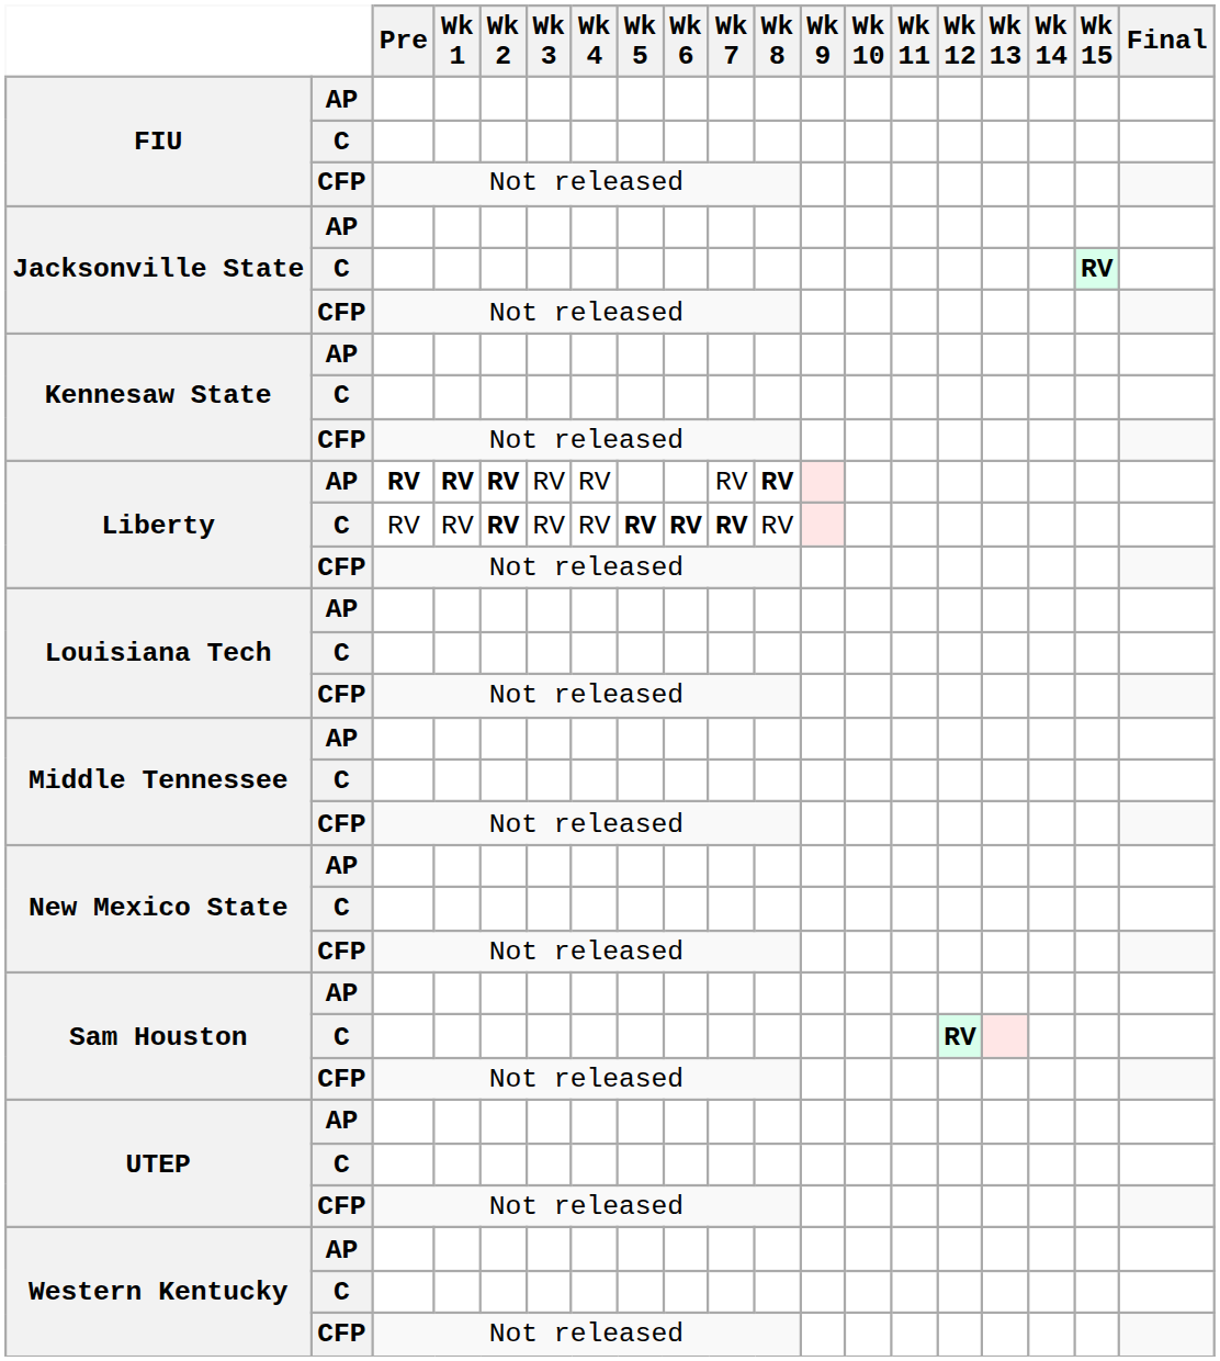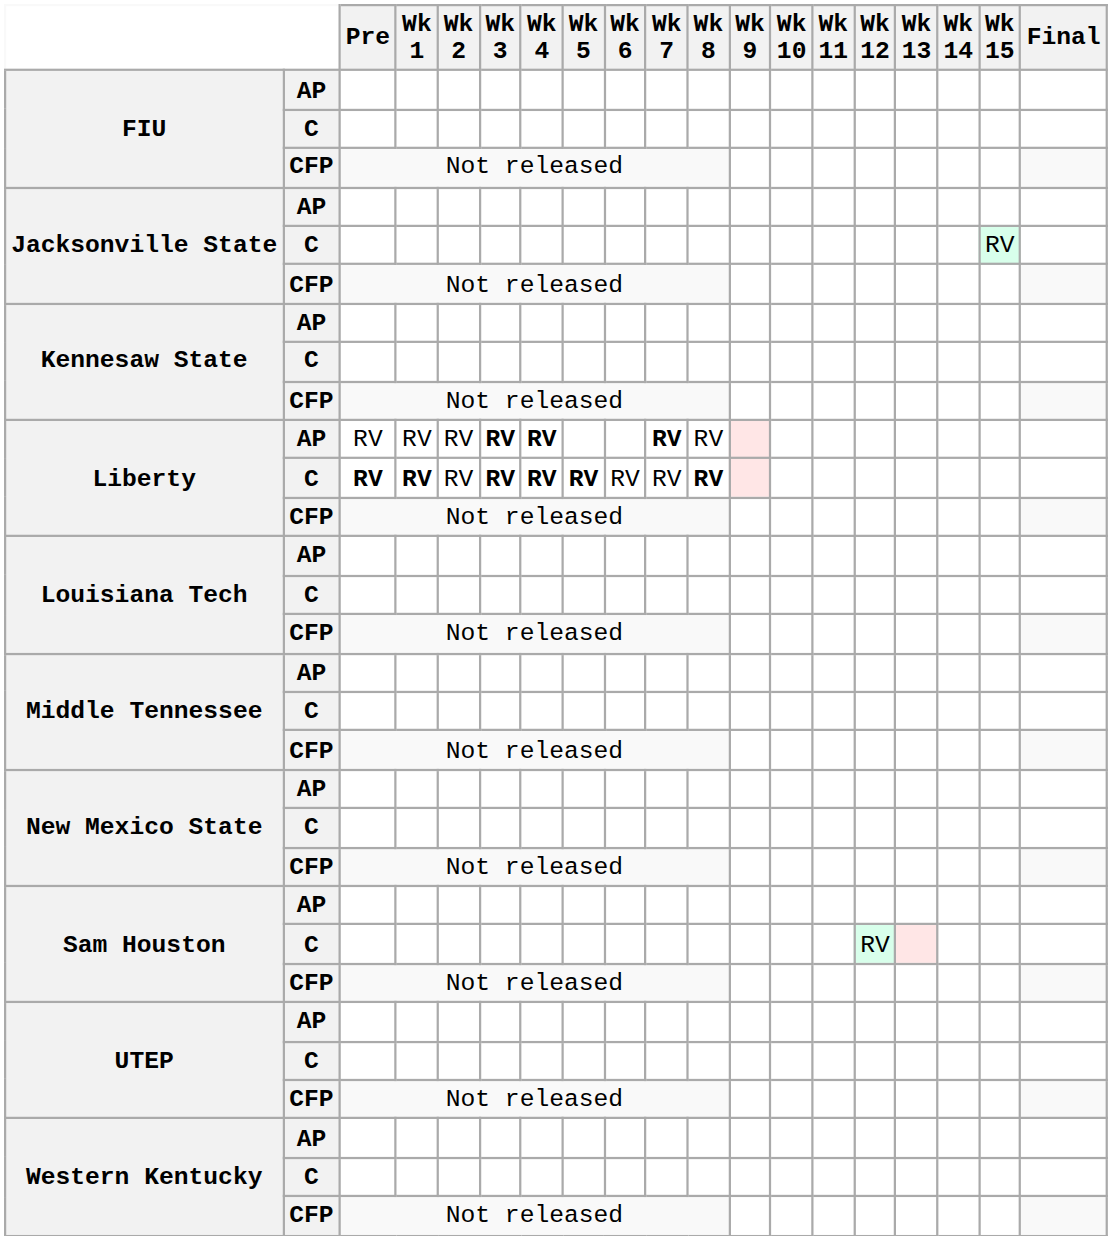Jacksonville State / C | Wk 15: bold -> normal
Liberty / AP | Pre: bold -> normal
Liberty / AP | Wk 1: bold -> normal
Liberty / AP | Wk 2: bold -> normal
Liberty / AP | Wk 3: normal -> bold
Liberty / AP | Wk 4: normal -> bold
Liberty / AP | Wk 7: normal -> bold
Liberty / AP | Wk 8: bold -> normal
Liberty / C | Pre: normal -> bold
Liberty / C | Wk 1: normal -> bold
Liberty / C | Wk 2: bold -> normal
Liberty / C | Wk 3: normal -> bold
Liberty / C | Wk 4: normal -> bold
Liberty / C | Wk 6: bold -> normal
Liberty / C | Wk 7: bold -> normal
Liberty / C | Wk 8: normal -> bold
Sam Houston / C | Wk 12: bold -> normal
